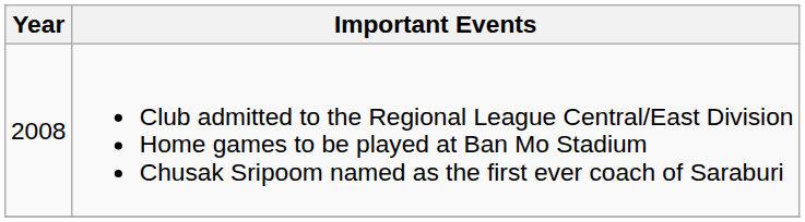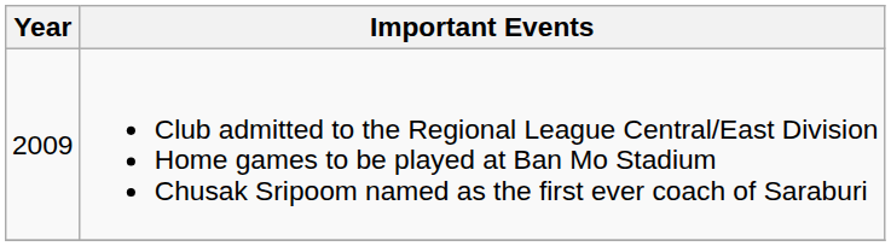row 2 | Year: 2008 -> 2009
